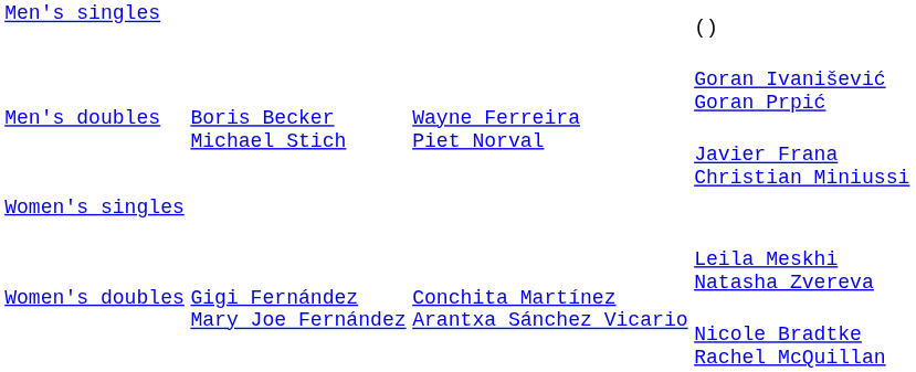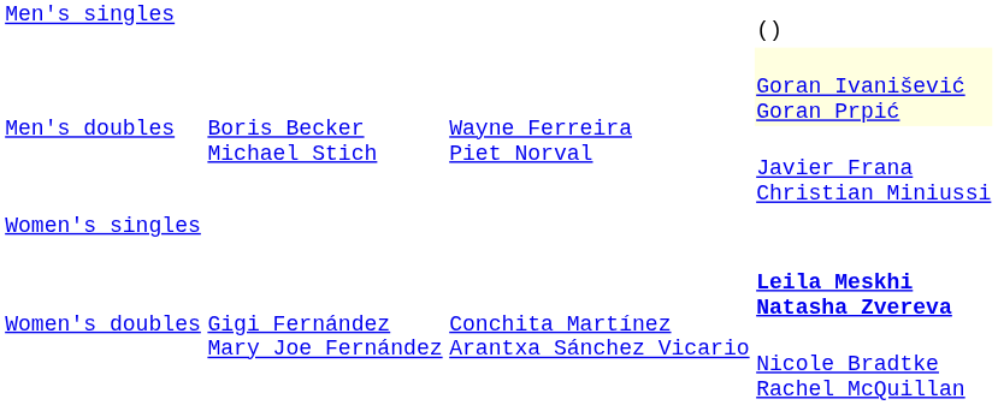Goran Ivanišević Goran Prpić | column 4: no background -> lightyellow background
Leila Meskhi Natasha Zvereva | column 4: normal -> bold
